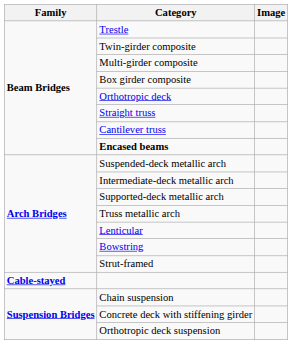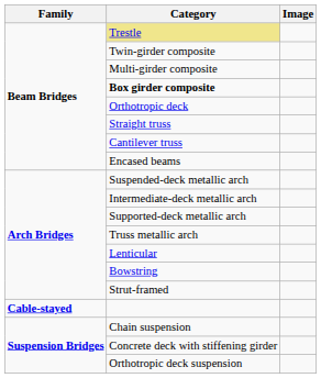Trestle | Category: no background -> khaki background
Box girder composite | Category: normal -> bold
Encased beams | Category: bold -> normal
